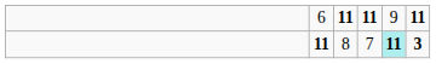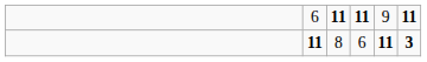row 2 | column 4: 7 -> 6
row 2 | column 5: paleturquoise background -> no background
